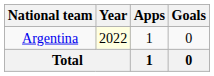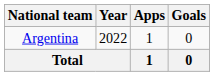Argentina | Year: lightyellow background -> no background
